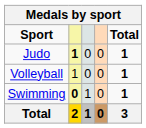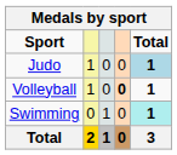Judo | column 2: bold -> normal
Judo | Total: no background -> lightblue background
Volleyball | column 4: normal -> bold
Swimming | column 2: bold -> normal
Swimming | Total: no background -> paleturquoise background
